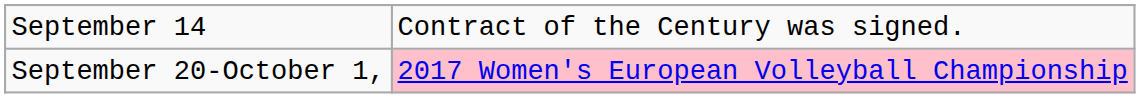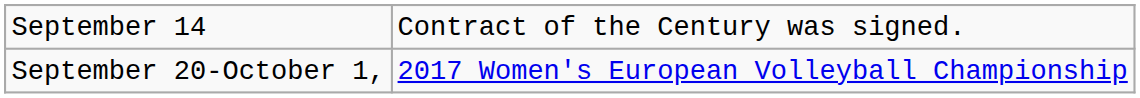September 20-October 1, | column 2: pink background -> no background
